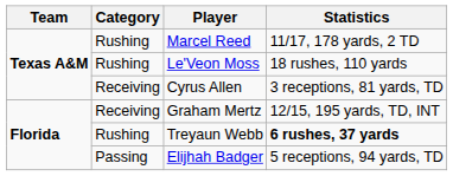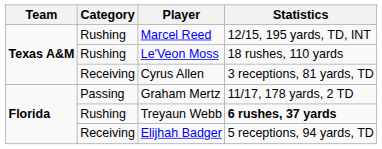Marcel Reed | Statistics: 11/17, 178 yards, 2 TD -> 12/15, 195 yards, TD, INT
Graham Mertz | Category: Receiving -> Passing
Graham Mertz | Statistics: 12/15, 195 yards, TD, INT -> 11/17, 178 yards, 2 TD
Elijhah Badger | Category: Passing -> Receiving
